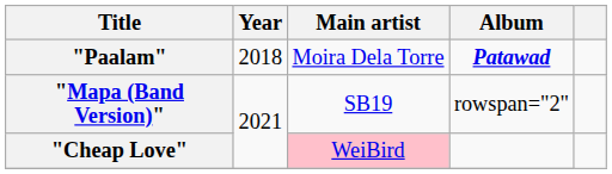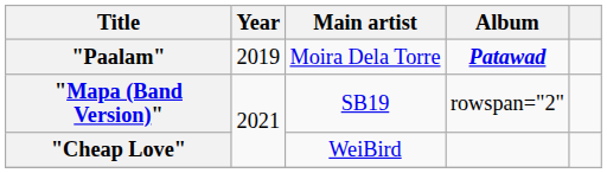"Paalam" | Year: 2018 -> 2019
"Cheap Love" | Main artist: pink background -> no background
